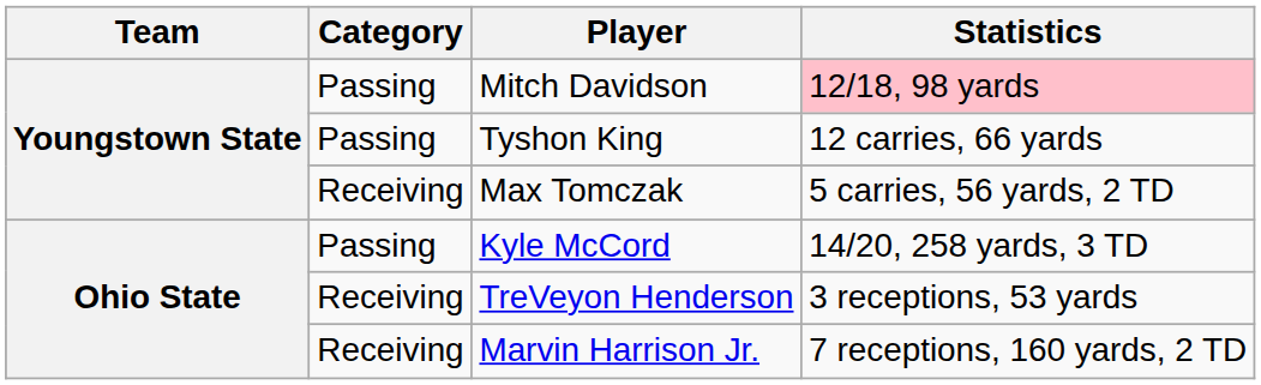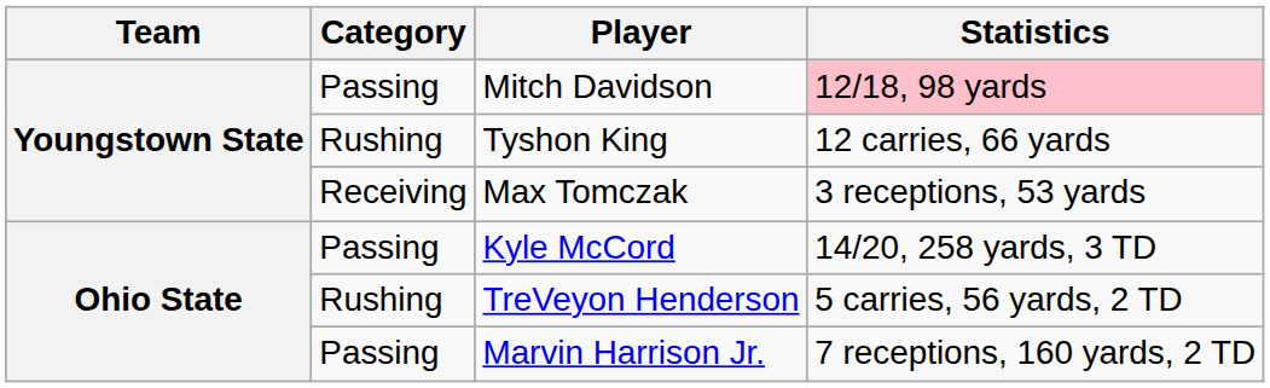Tyshon King | Category: Passing -> Rushing
Max Tomczak | Statistics: 5 carries, 56 yards, 2 TD -> 3 receptions, 53 yards
TreVeyon Henderson | Category: Receiving -> Rushing
TreVeyon Henderson | Statistics: 3 receptions, 53 yards -> 5 carries, 56 yards, 2 TD
Marvin Harrison Jr. | Category: Receiving -> Passing
